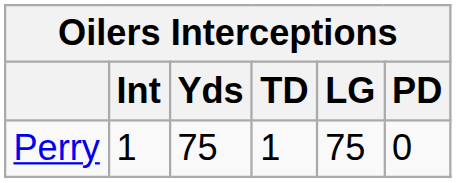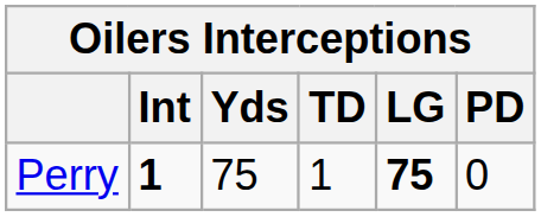Perry | Int: normal -> bold
Perry | LG: normal -> bold
